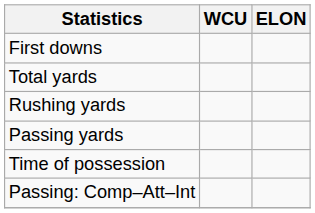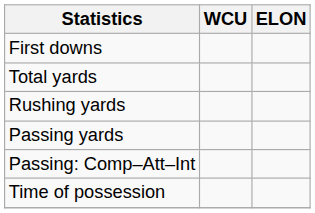rows swapped: Passing: Comp–Att–Int <-> Time of possession
